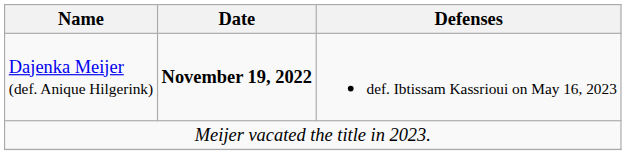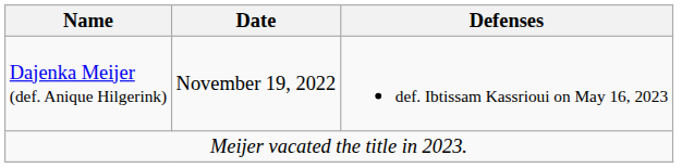Dajenka Meijer (def. Anique Hilgerink) | Date: bold -> normal
